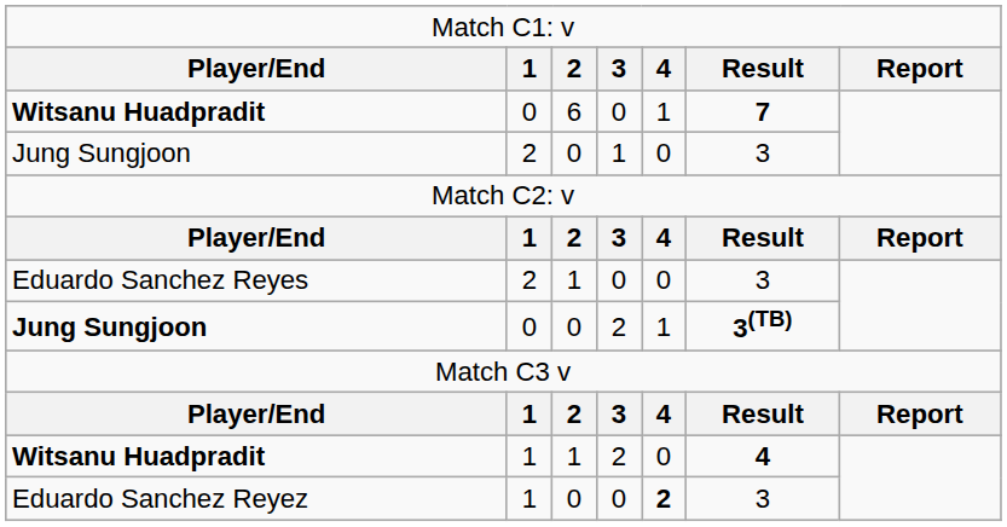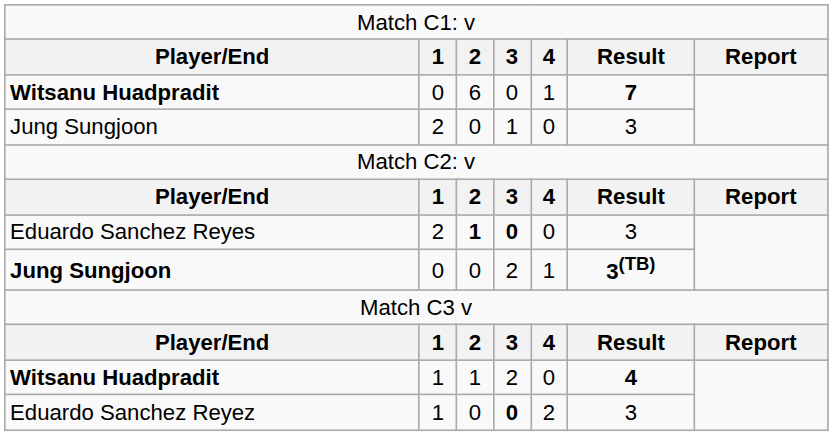Eduardo Sanchez Reyes | column 3: normal -> bold
Eduardo Sanchez Reyes | column 4: normal -> bold
Eduardo Sanchez Reyez | column 4: normal -> bold
Eduardo Sanchez Reyez | column 5: bold -> normal
